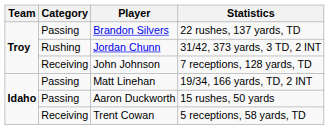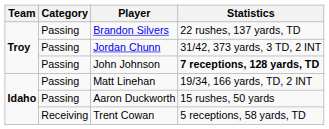Jordan Chunn | Category: Rushing -> Passing
John Johnson | Category: Receiving -> Passing
John Johnson | Statistics: normal -> bold
